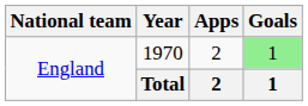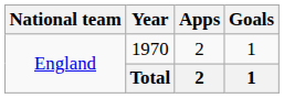England / 1970 | Goals: lightgreen background -> no background
